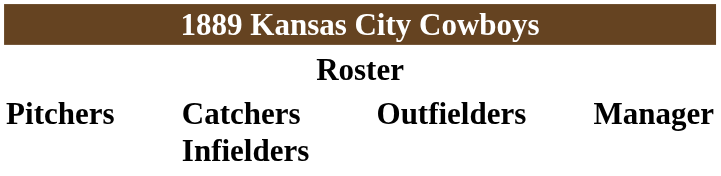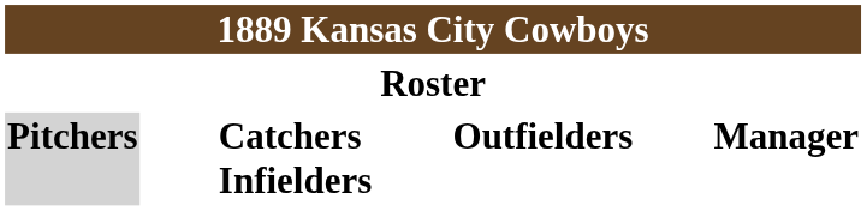Pitchers | column 1: no background -> lightgrey background
